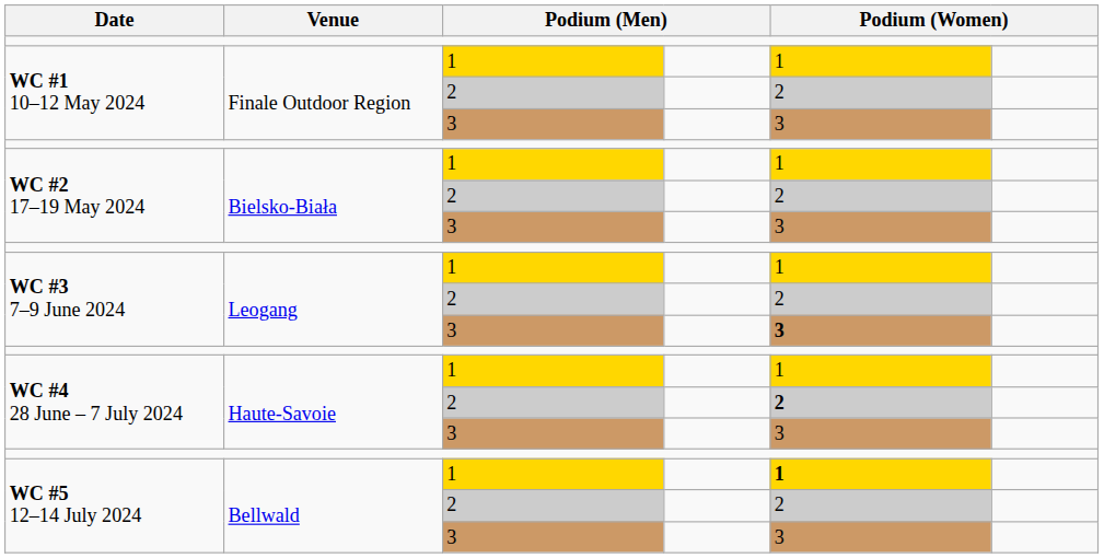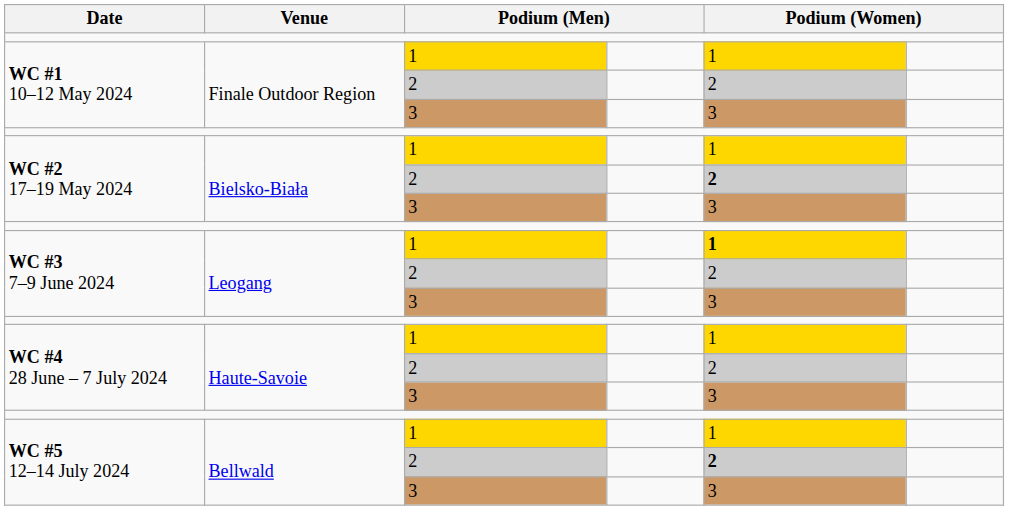WC #2 17–19 May 2024 / 2 | column 5: normal -> bold
WC #3 7–9 June 2024 / 1 | column 5: normal -> bold
WC #3 7–9 June 2024 / 3 | column 5: bold -> normal
WC #4 28 June – 7 July 2024 / 2 | column 5: bold -> normal
WC #5 12–14 July 2024 / 1 | column 5: bold -> normal
WC #5 12–14 July 2024 / 2 | column 5: normal -> bold
